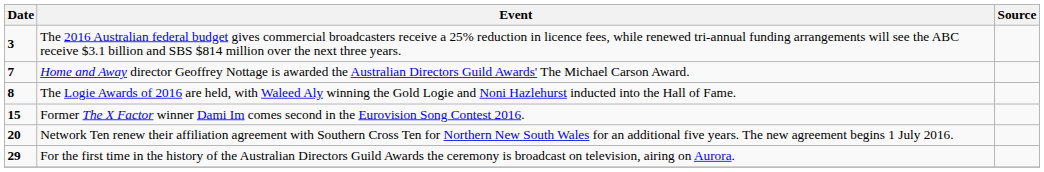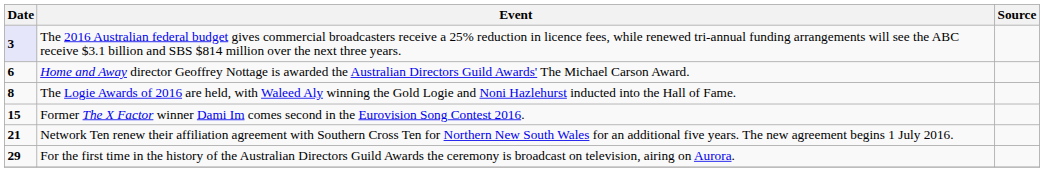row 2 | Date: no background -> lavender background
row 3 | Date: 7 -> 6
row 6 | Date: 20 -> 21
